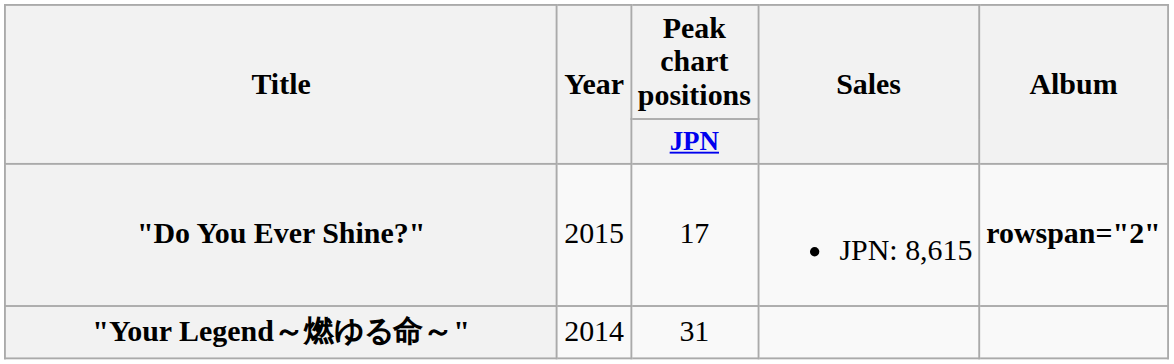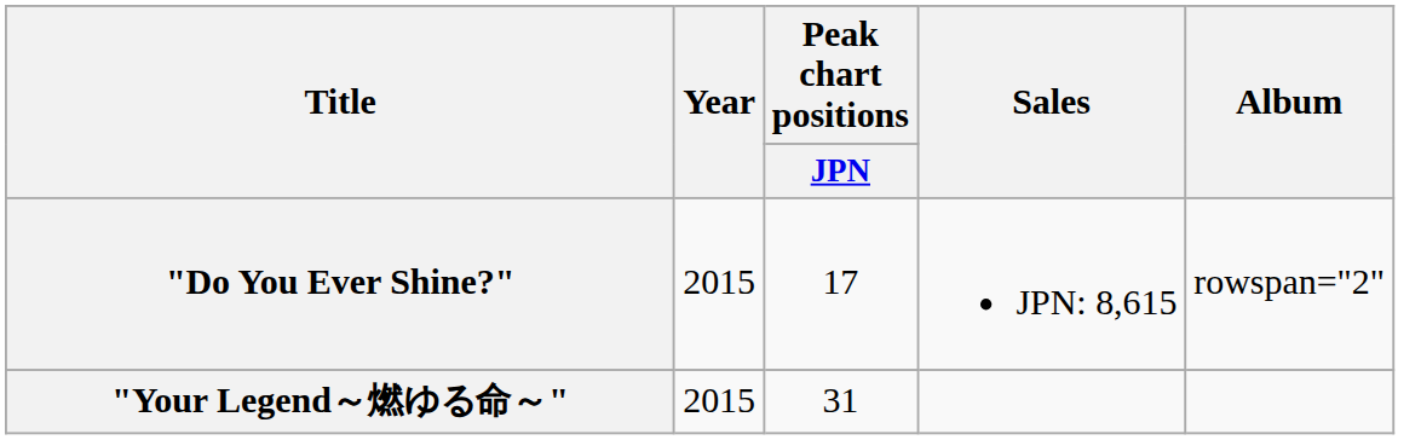"Do You Ever Shine?" | Album: bold -> normal
"Your Legend～燃ゆる命～" | Year: 2014 -> 2015
